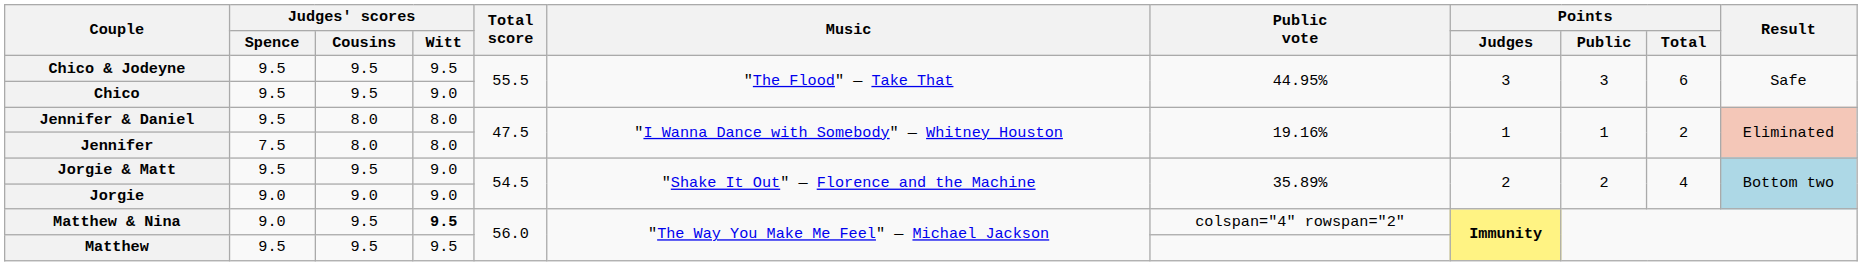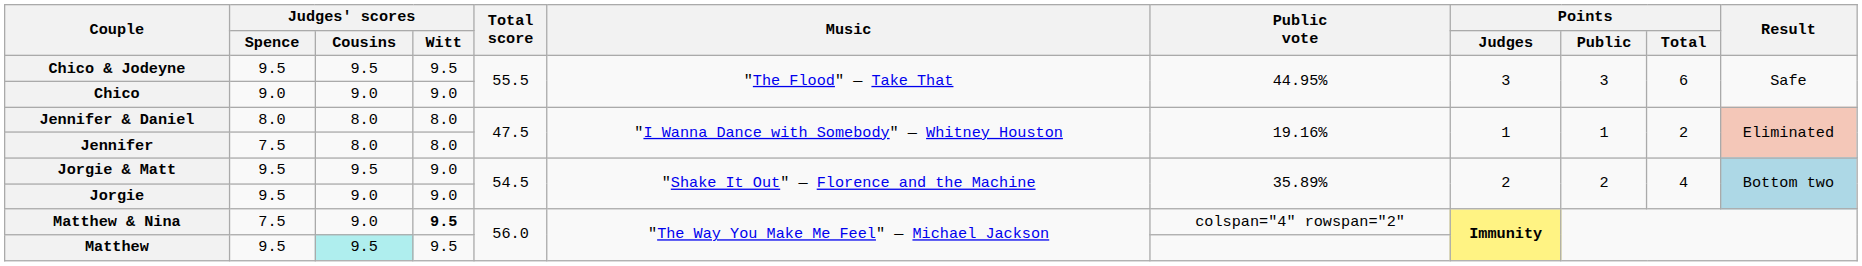Chico | Judges' scores / Spence: 9.5 -> 9.0
Chico | Judges' scores / Cousins: 9.5 -> 9.0
Jennifer & Daniel | Judges' scores / Spence: 9.5 -> 8.0
Jorgie | Judges' scores / Spence: 9.0 -> 9.5
Matthew & Nina | Judges' scores / Spence: 9.0 -> 7.5
Matthew & Nina | Judges' scores / Cousins: 9.5 -> 9.0
Matthew | Judges' scores / Cousins: no background -> paleturquoise background
